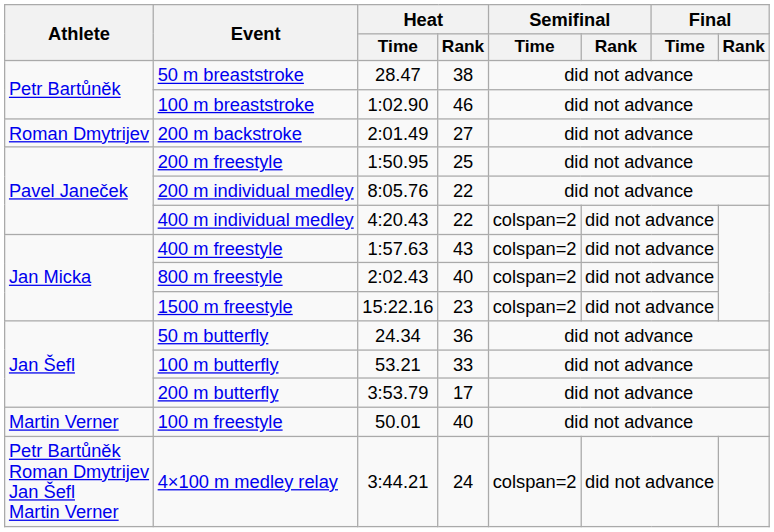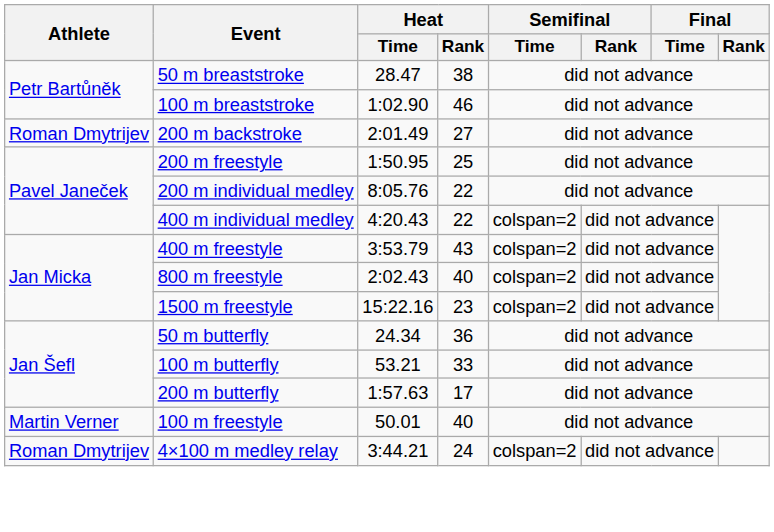400 m freestyle | Heat / Time: 1:57.63 -> 3:53.79
200 m butterfly | Heat / Time: 3:53.79 -> 1:57.63
4×100 m medley relay | Athlete: Petr Bartůněk Roman Dmytrijev Jan Šefl Martin Verner -> Roman Dmytrijev
